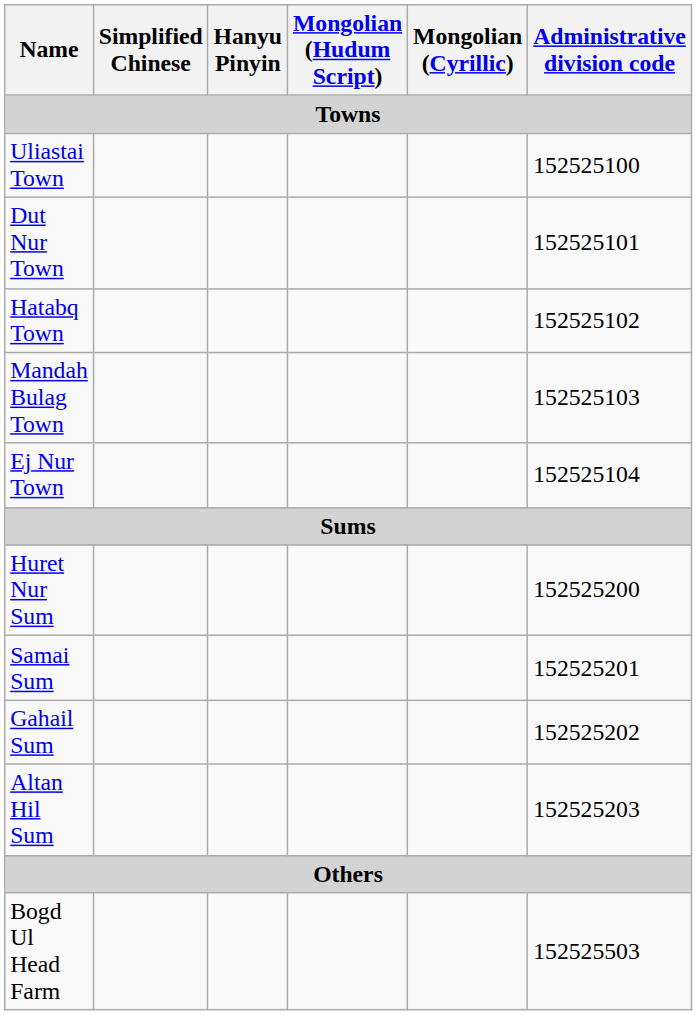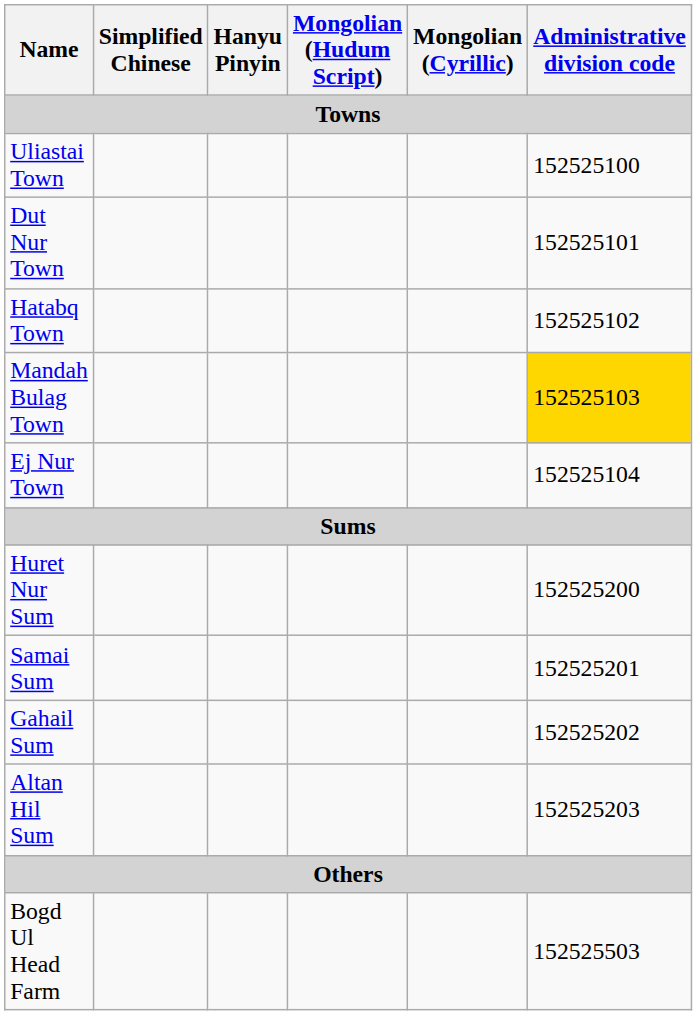Mandah Bulag Town | Administrative division code: no background -> gold background
